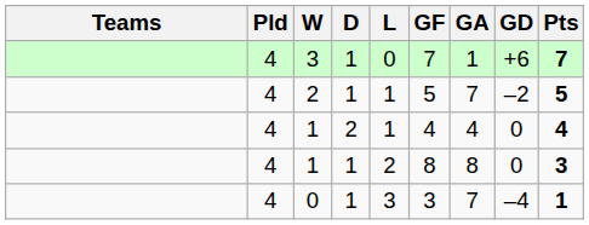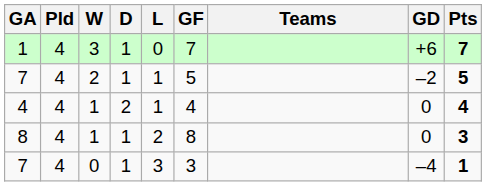columns swapped: Teams <-> GA
